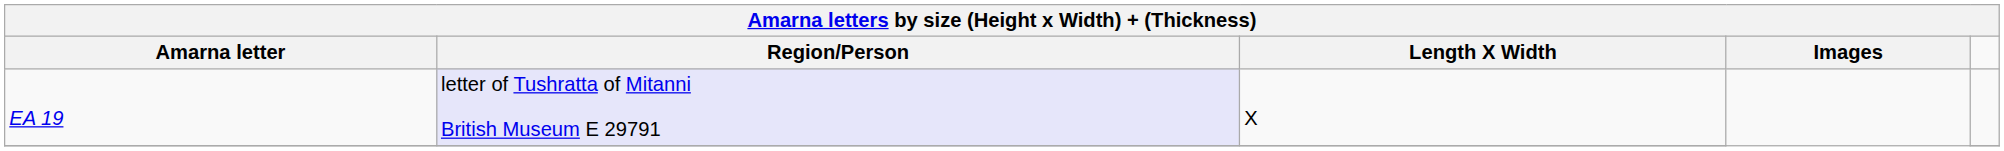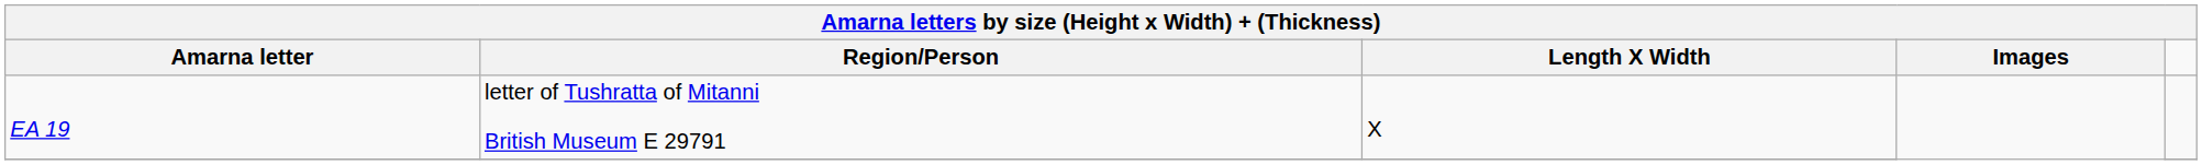EA 19 | Region/Person: lavender background -> no background
